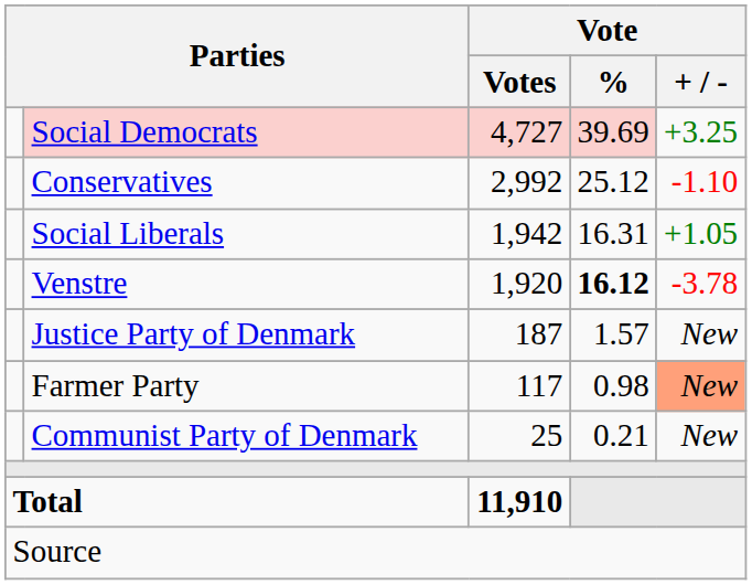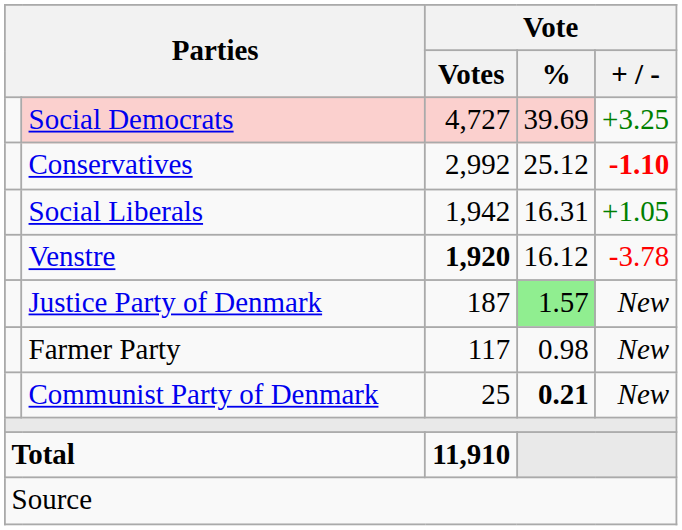Conservatives | Vote / + / -: normal -> bold
Venstre | Vote / Votes: normal -> bold
Venstre | Vote / %: bold -> normal
Justice Party of Denmark | Vote / %: no background -> lightgreen background
Farmer Party | Vote / + / -: lightsalmon background -> no background
Communist Party of Denmark | Vote / %: normal -> bold
